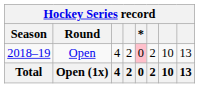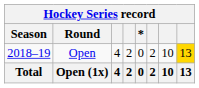Open | *: pink background -> no background
Open | column 8: no background -> gold background
